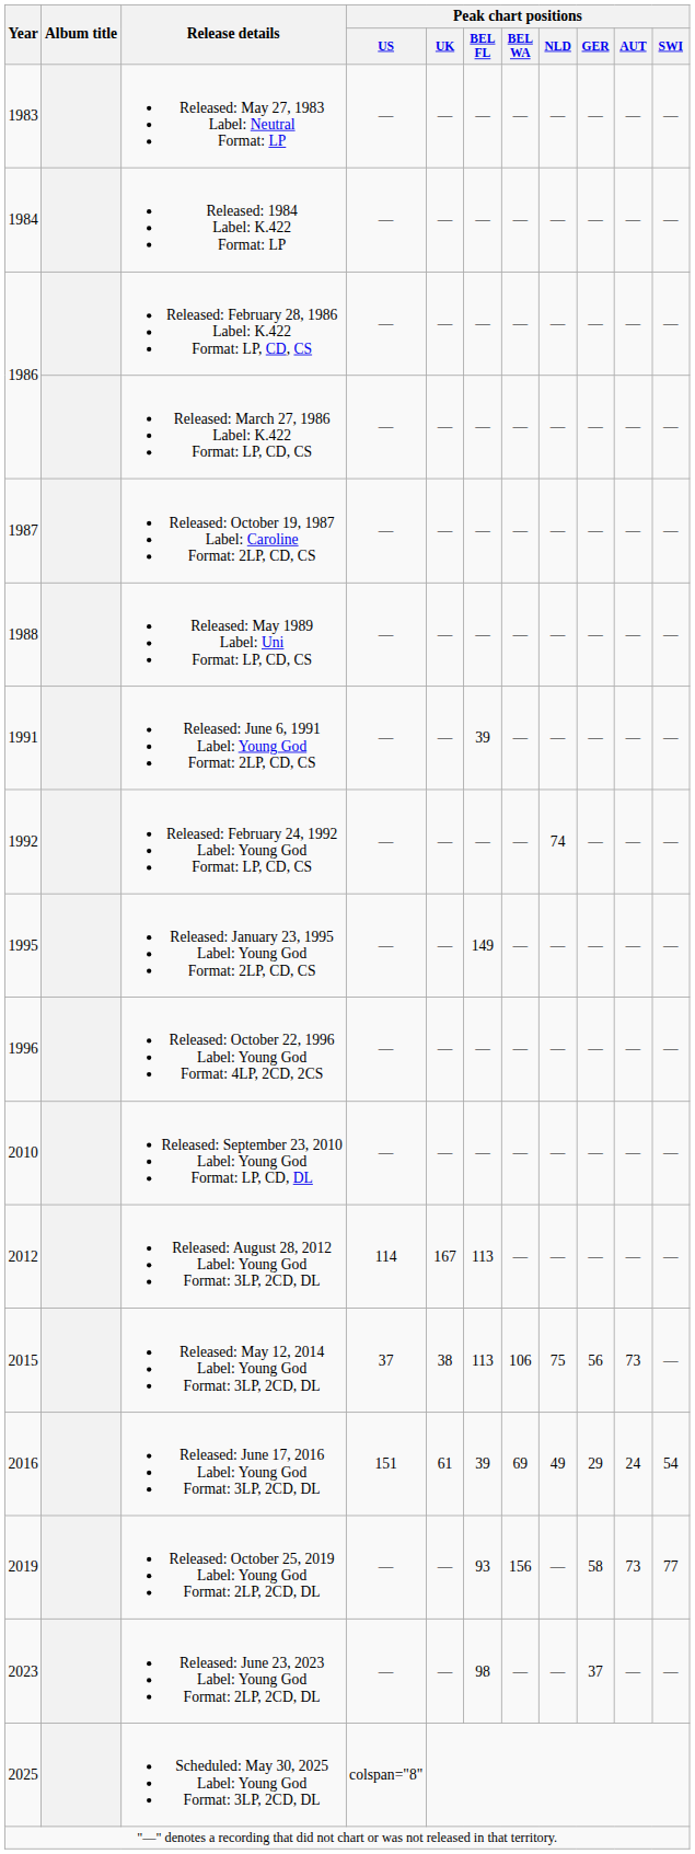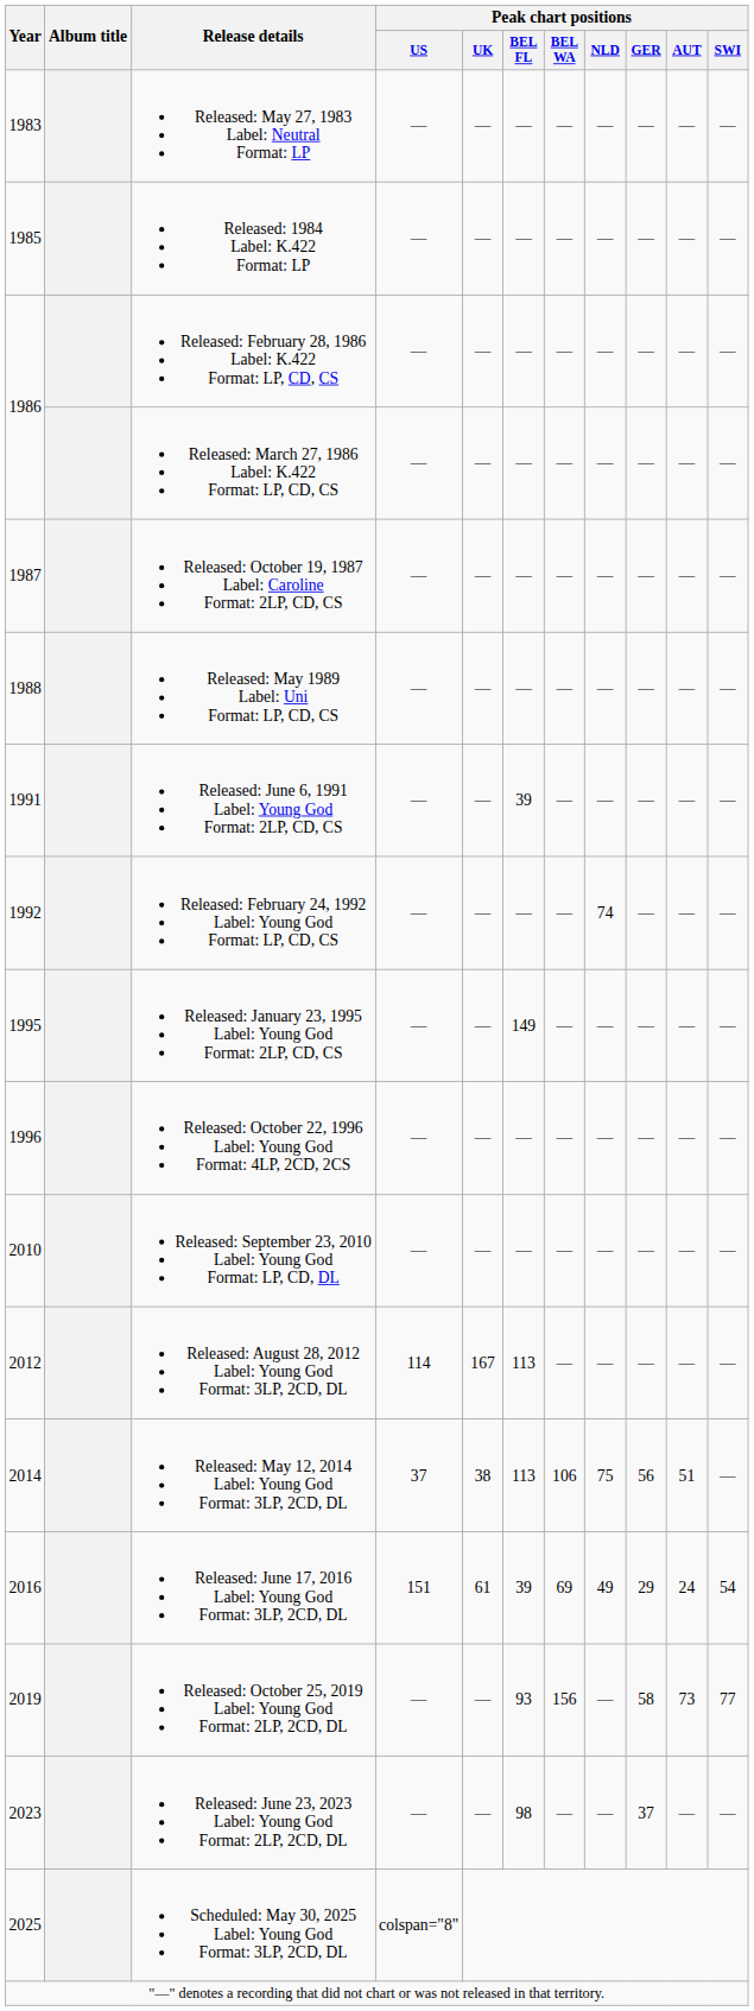Released: 1984 Label: K.422 Format: LP | Year: 1984 -> 1985
Released: May 12, 2014 Label: Young God Format: 3LP, 2CD, DL | Year: 2015 -> 2014
Released: May 12, 2014 Label: Young God Format: 3LP, 2CD, DL | Peak chart positions / AUT: 73 -> 51
